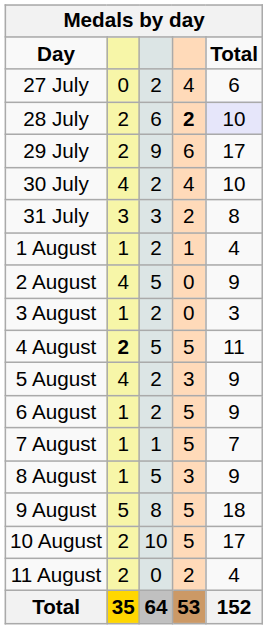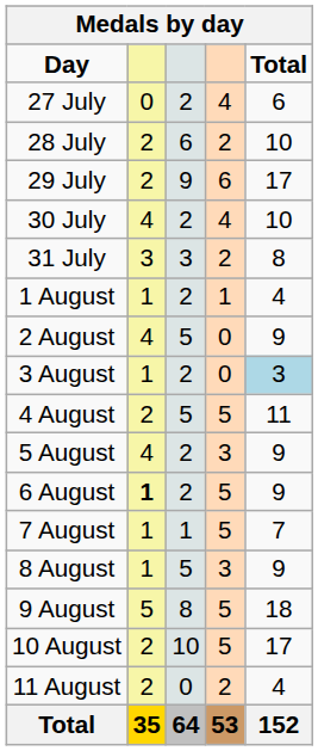28 July | column 4: bold -> normal
28 July | Total: lavender background -> no background
3 August | Total: no background -> lightblue background
4 August | column 2: bold -> normal
6 August | column 2: normal -> bold
